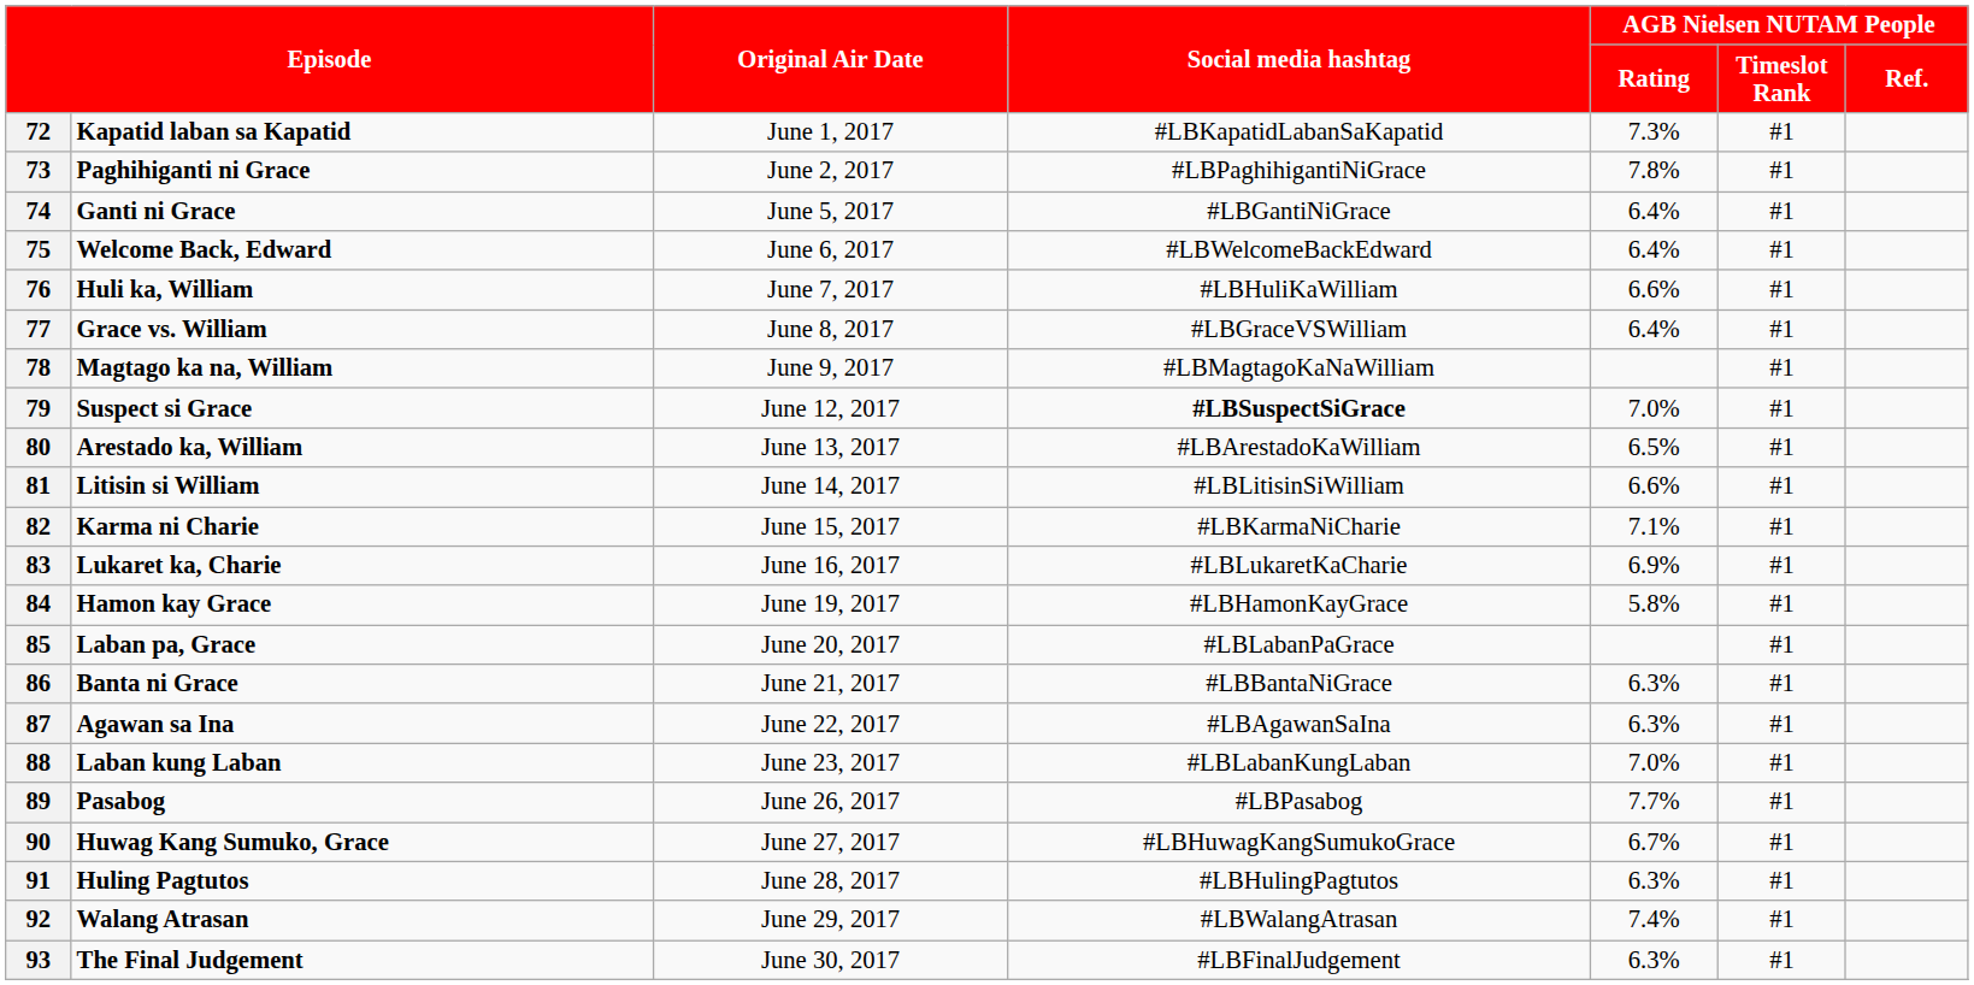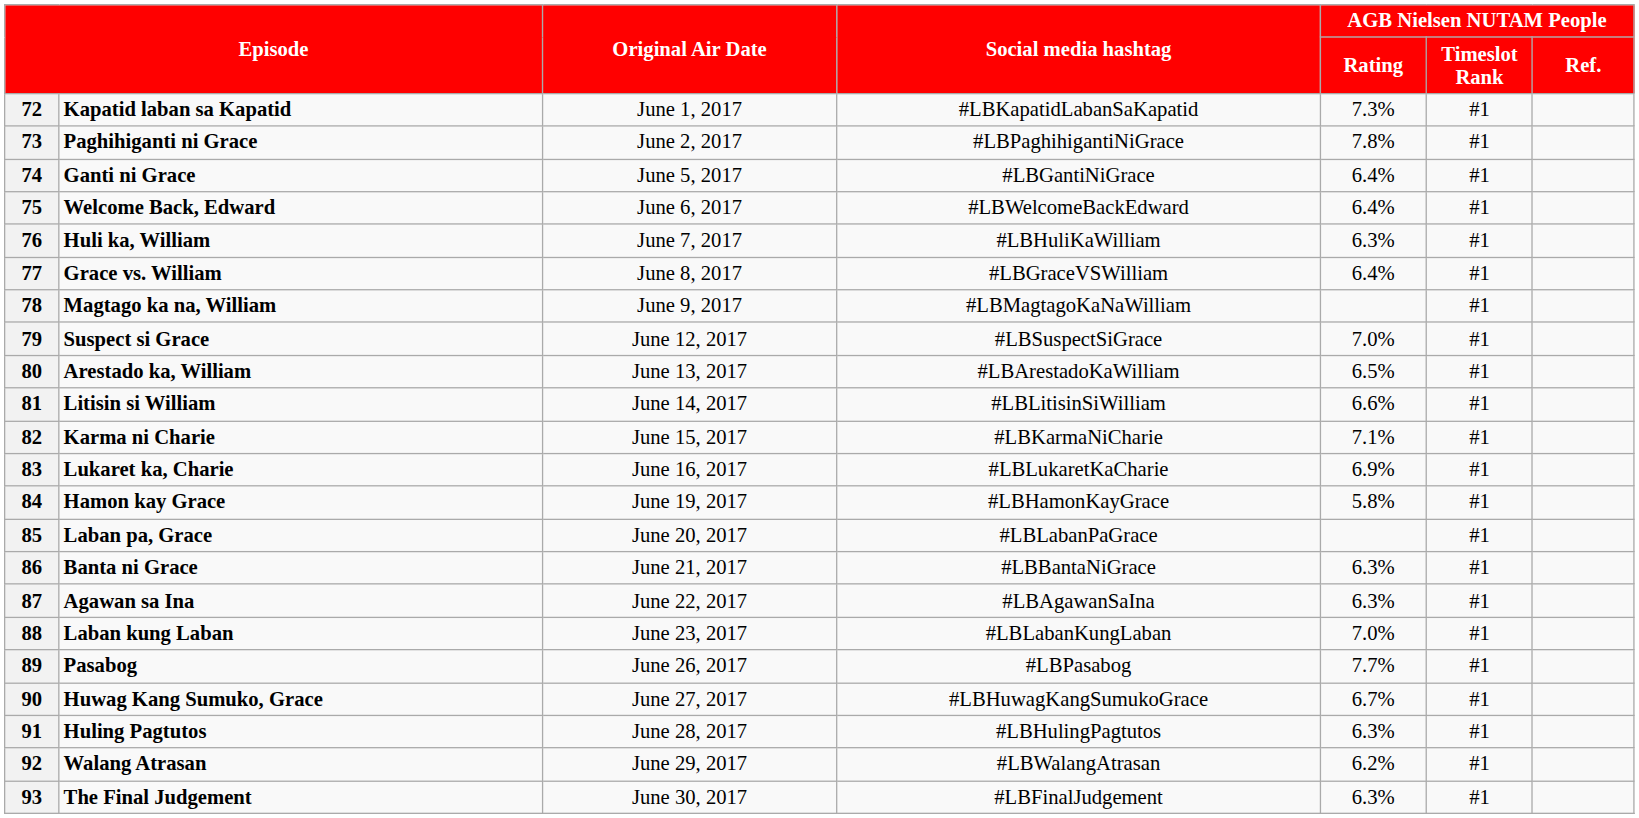76 | AGB Nielsen NUTAM People / Rating: 6.6% -> 6.3%
79 | Social media hashtag: bold -> normal
92 | AGB Nielsen NUTAM People / Rating: 7.4% -> 6.2%
